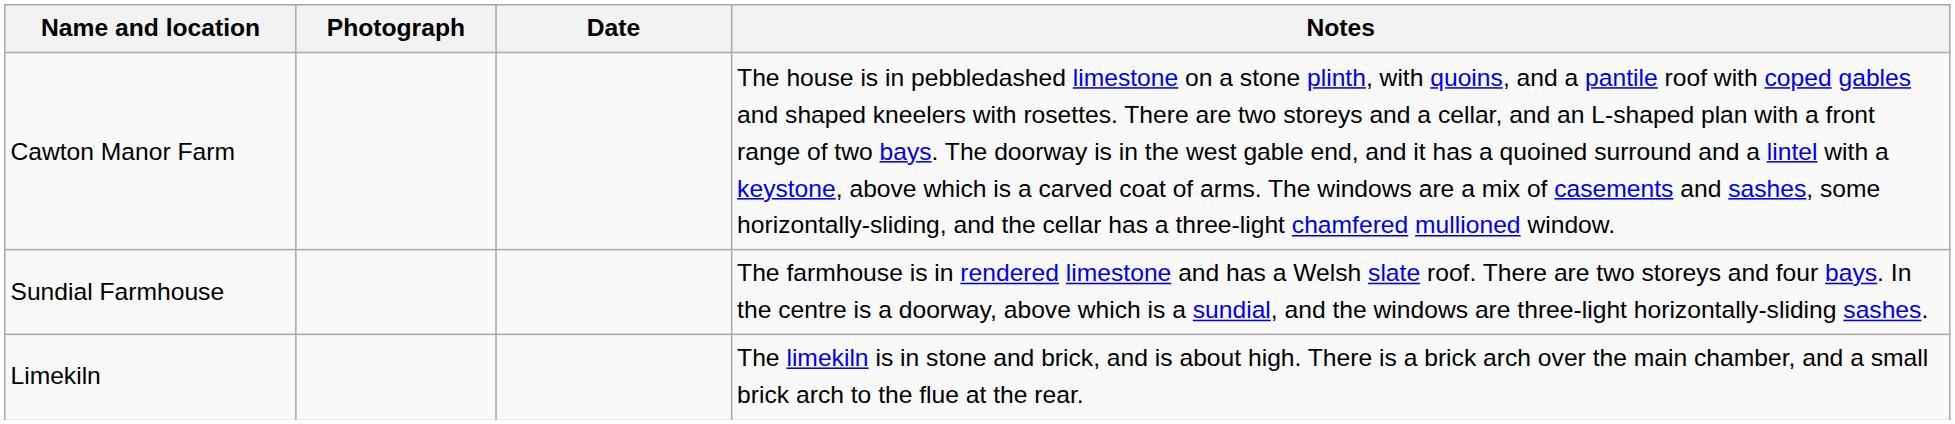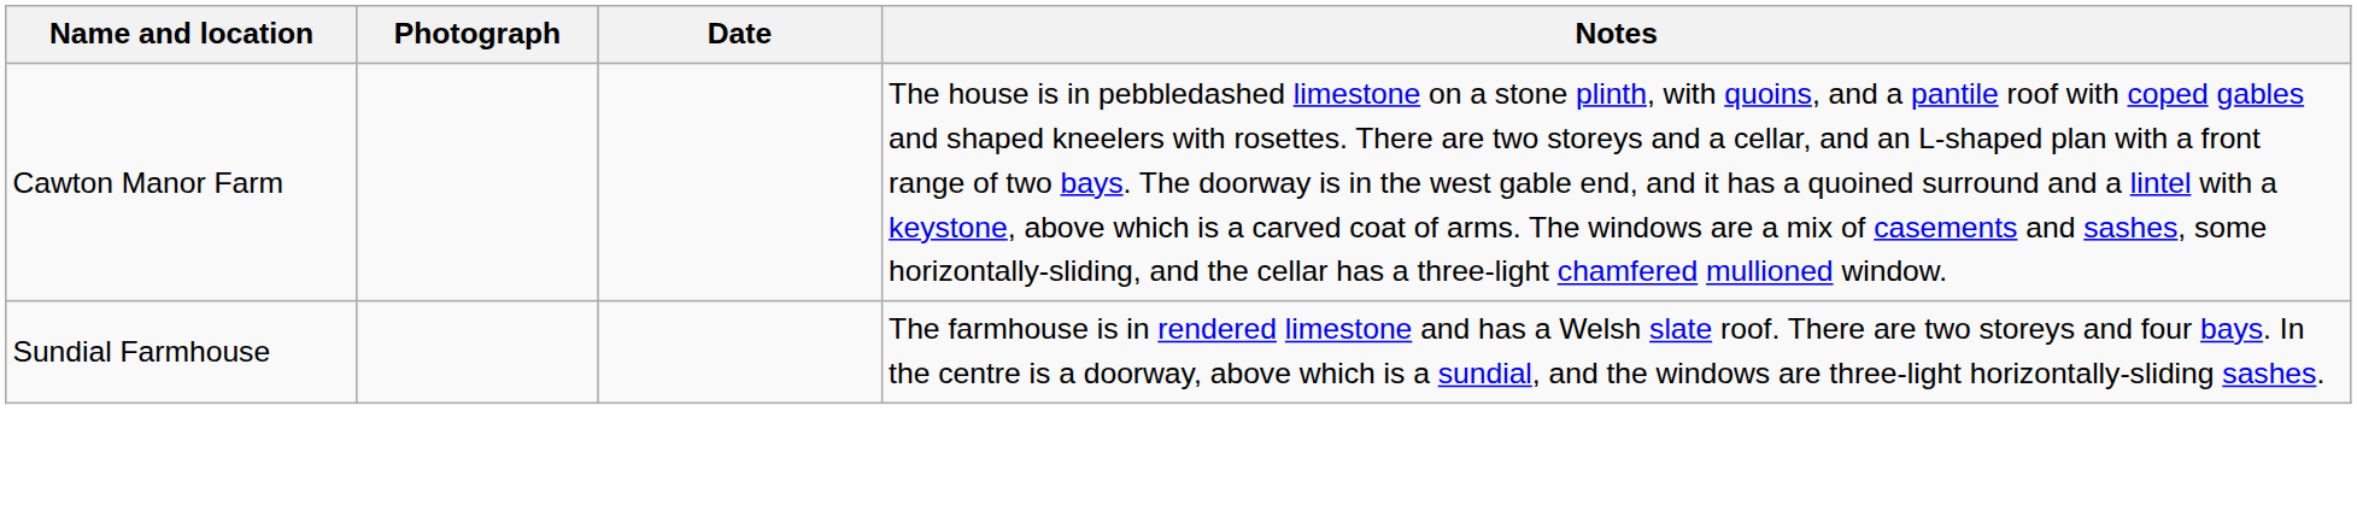- row: Limekiln | The limekiln is in stone and brick, and is about high. There is a brick arch over the main chamber, and a small brick arch to the flue at the rear.
